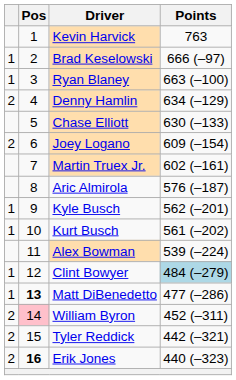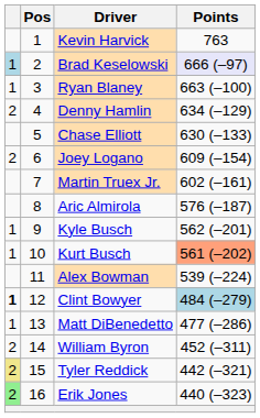Brad Keselowski | column 1: no background -> lightblue background
Brad Keselowski | Points: no background -> lavender background
Kurt Busch | Points: no background -> lightsalmon background
Clint Bowyer | column 1: normal -> bold
Matt DiBenedetto | Pos: bold -> normal
William Byron | Pos: pink background -> no background
Tyler Reddick | column 1: no background -> khaki background
Erik Jones | column 1: no background -> lightgreen background
Erik Jones | Pos: bold -> normal
